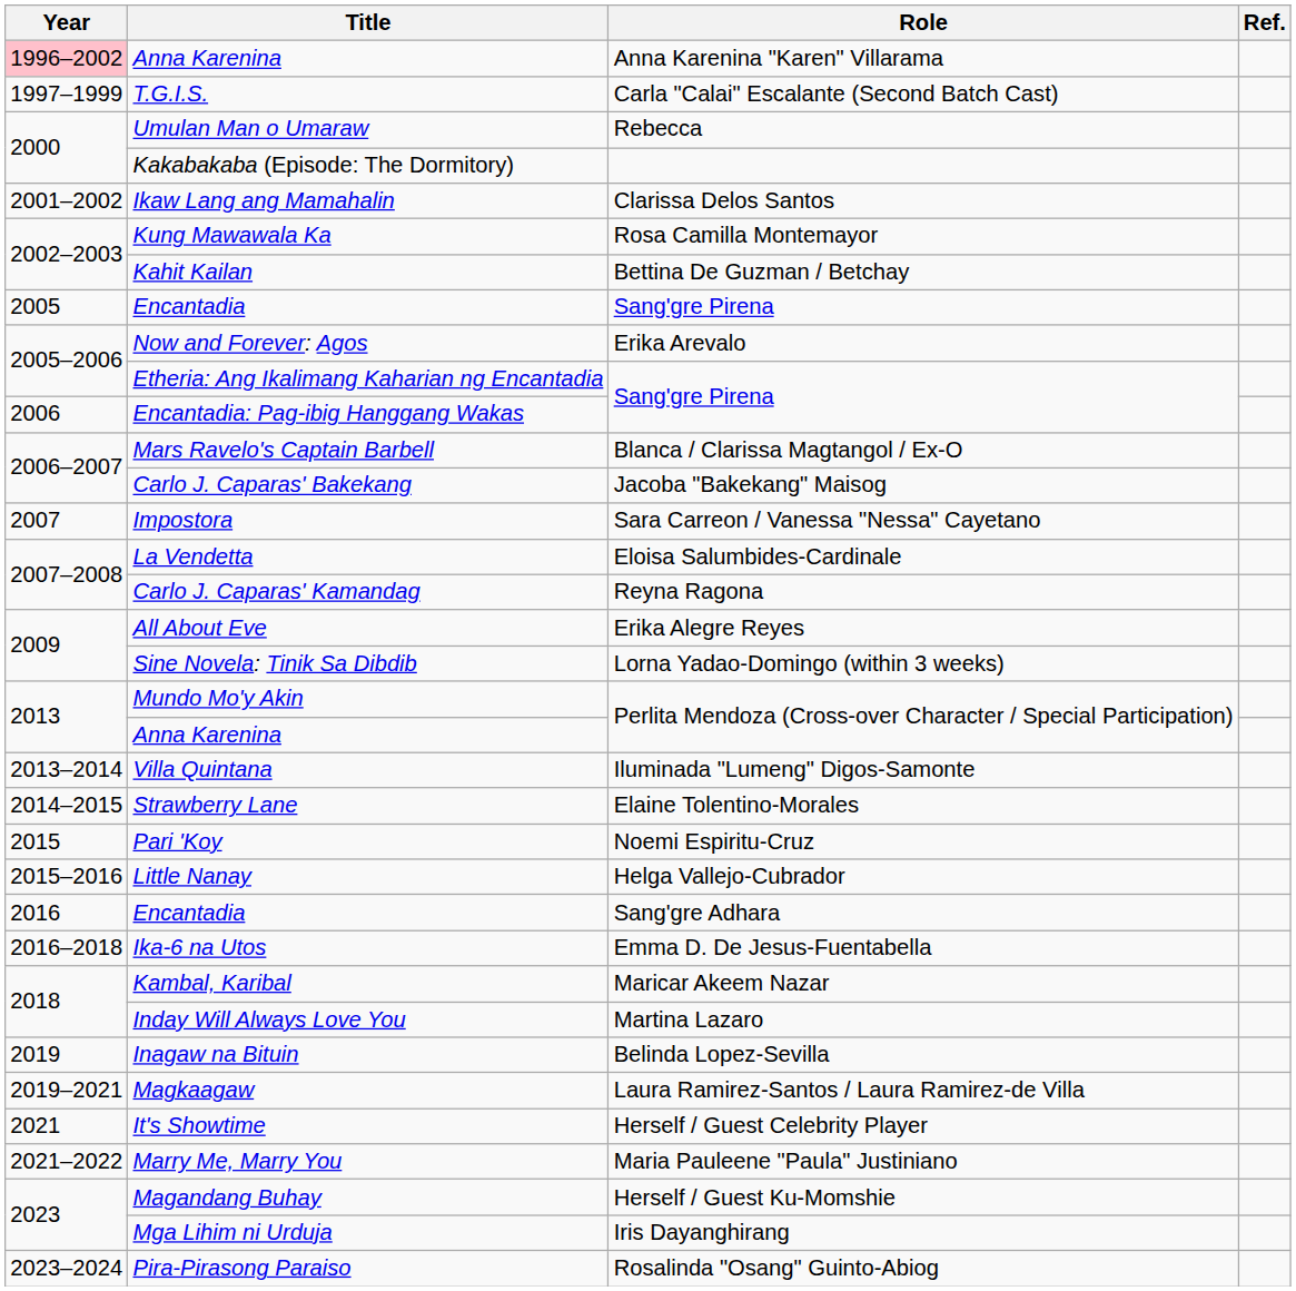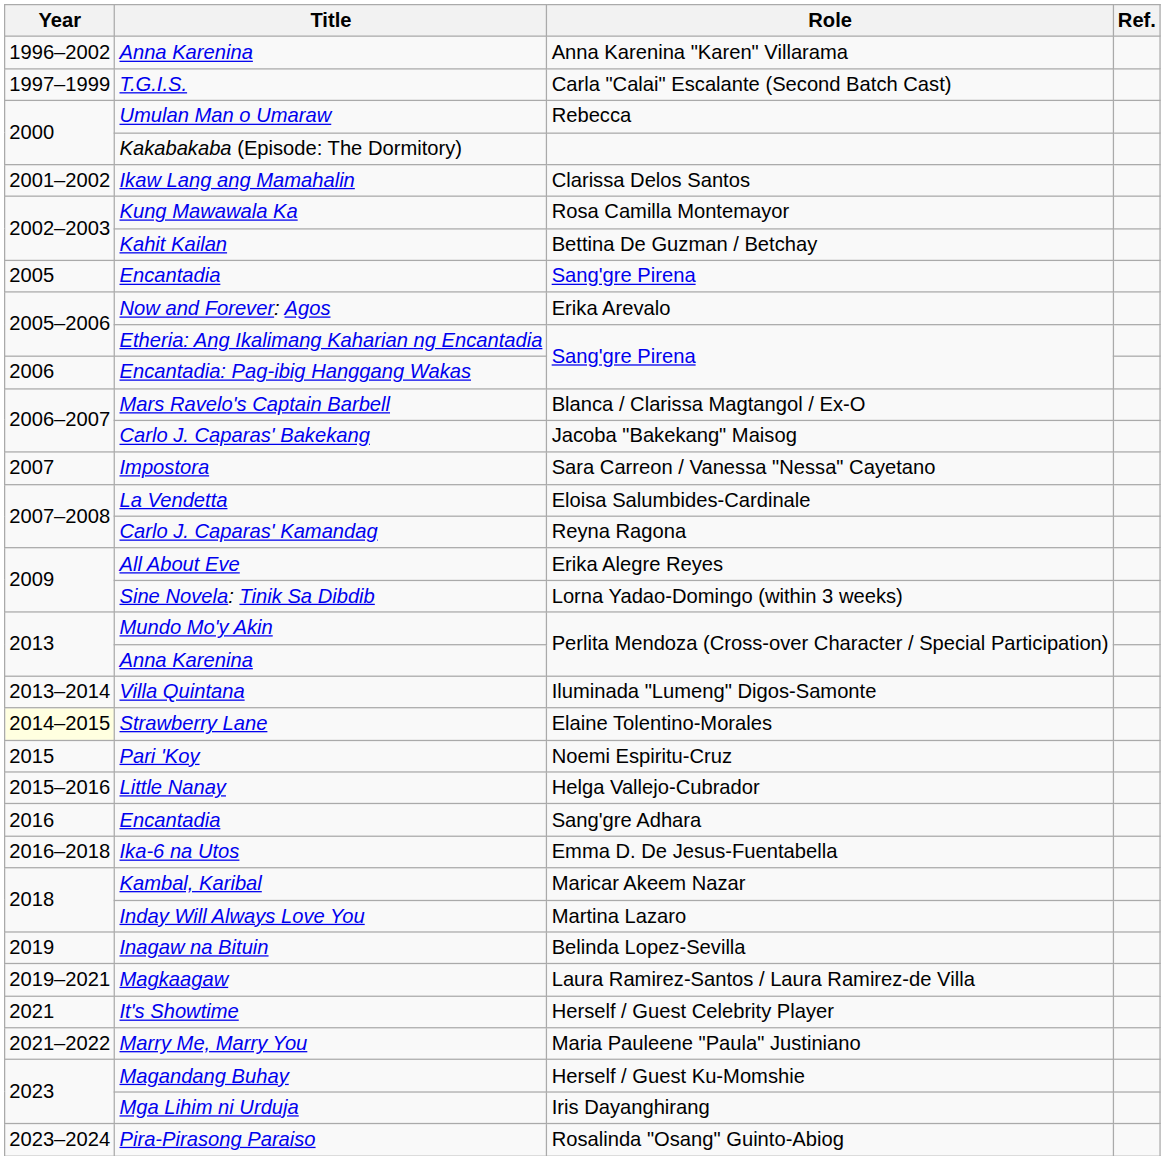Anna Karenina / Anna Karenina "Karen" Villarama | Year: pink background -> no background
Strawberry Lane | Year: no background -> lightyellow background
